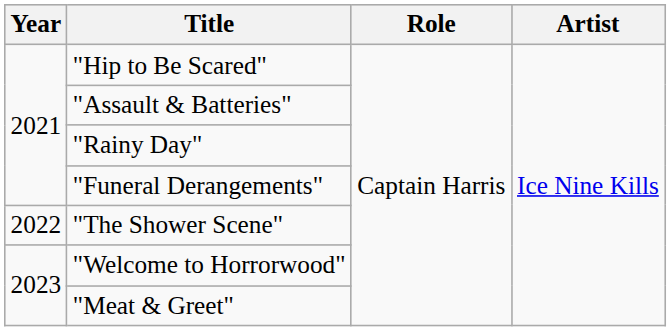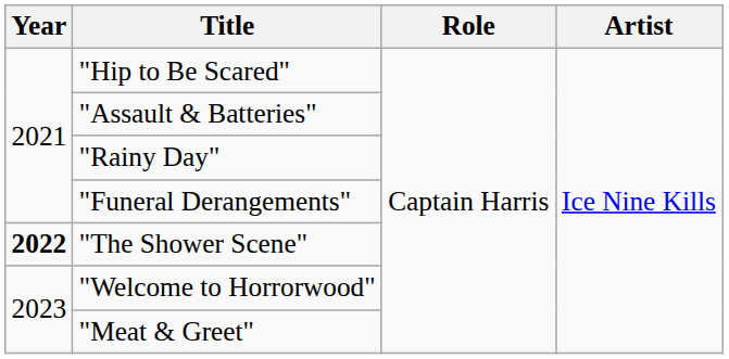"The Shower Scene" | Year: normal -> bold
